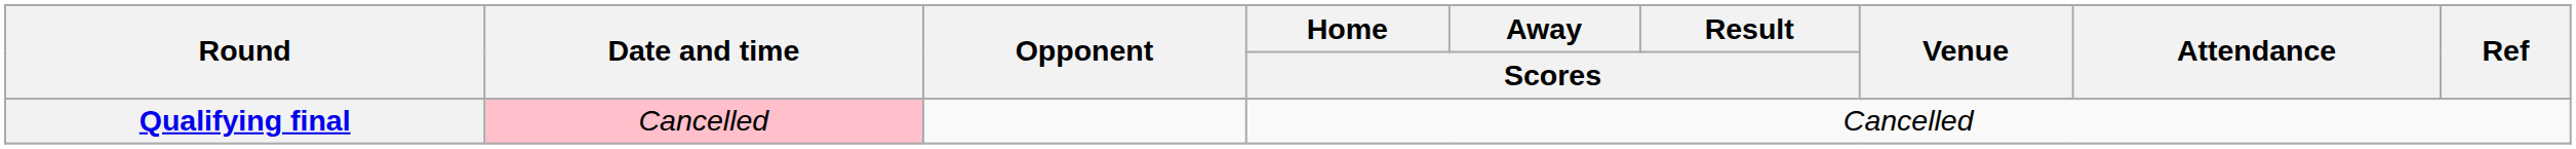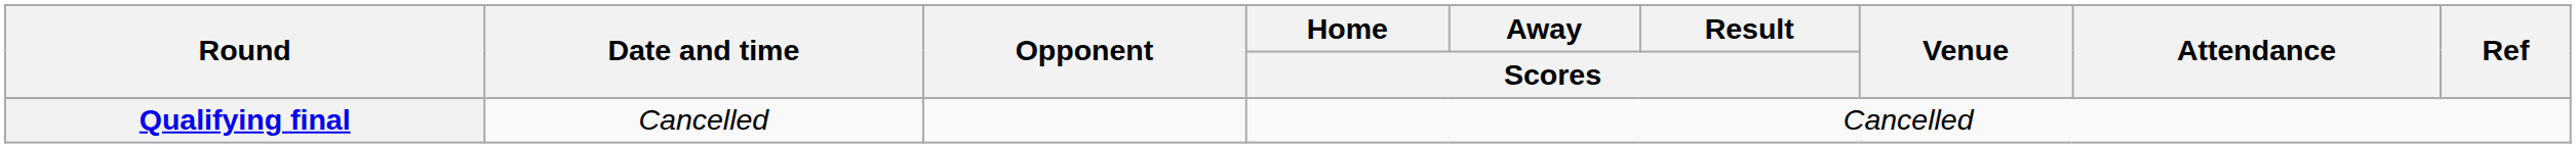Qualifying final | Date and time: pink background -> no background
